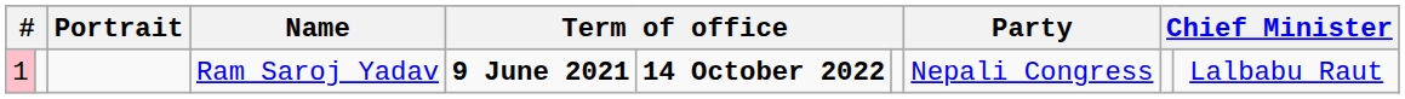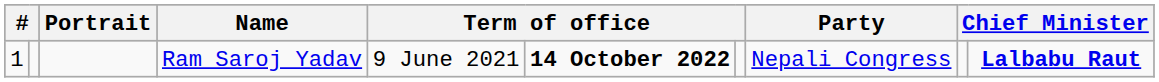Ram Saroj Yadav | column 1: pink background -> no background
Ram Saroj Yadav | column 5: bold -> normal
Ram Saroj Yadav | column 10: normal -> bold
